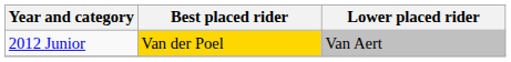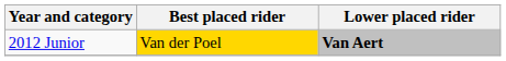2012 Junior | Lower placed rider: normal -> bold
